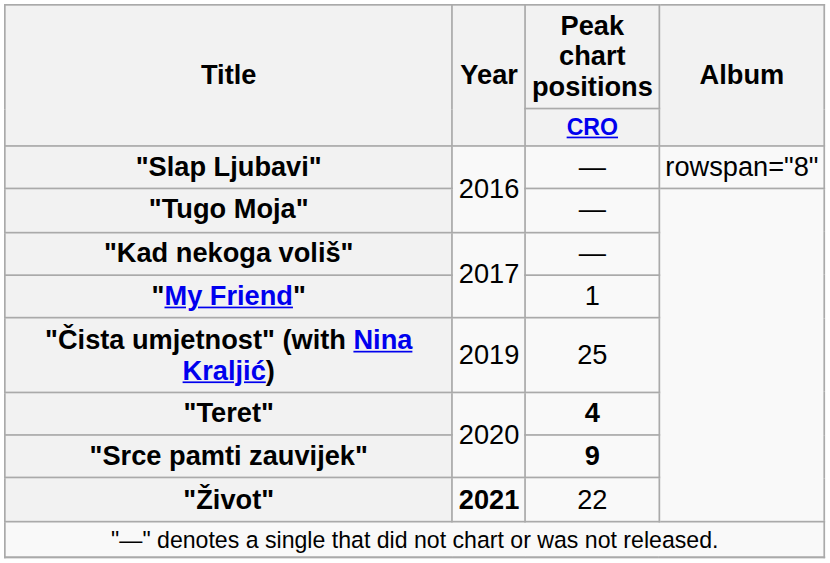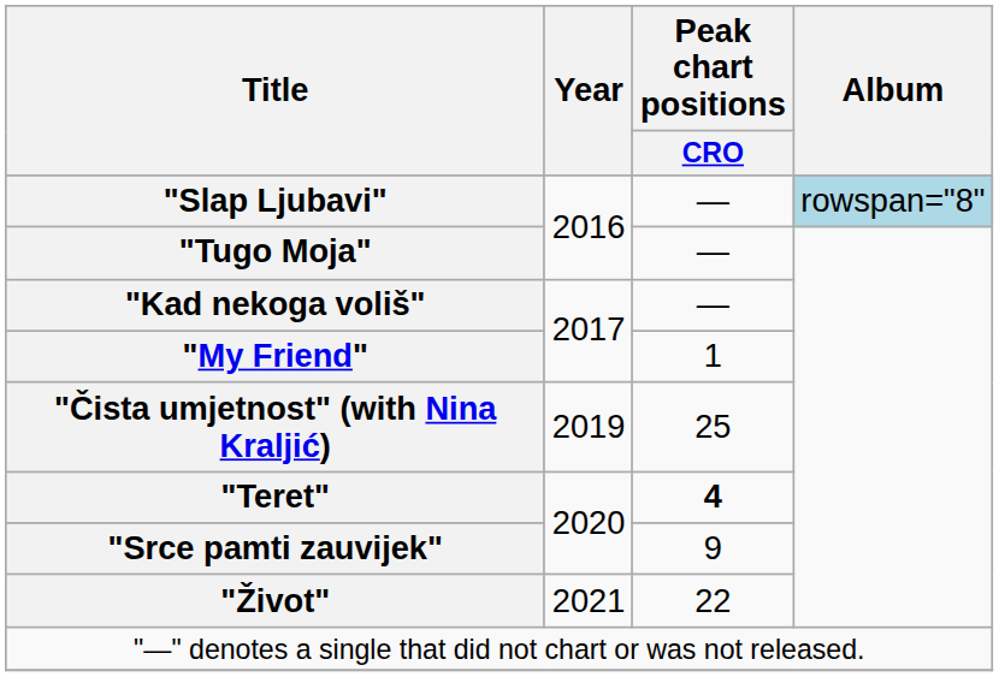"Slap Ljubavi" | Album: no background -> lightblue background
"Srce pamti zauvijek" | Peak chart positions / CRO: bold -> normal
"Život" | Year: bold -> normal
